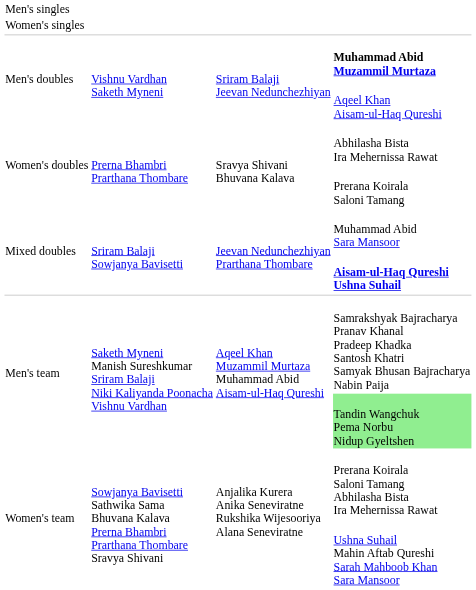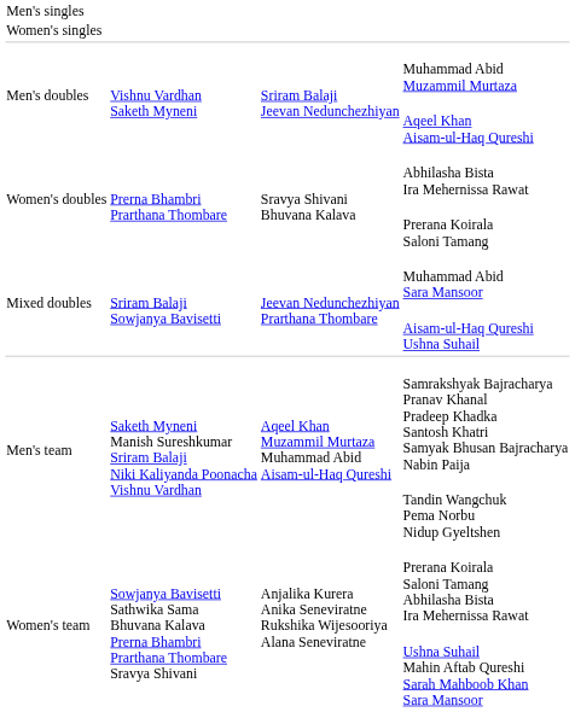Muhammad Abid Muzammil Murtaza | column 4: bold -> normal
Aisam-ul-Haq Qureshi Ushna Suhail | column 4: bold -> normal
Tandin Wangchuk Pema Norbu Nidup Gyeltshen | column 4: lightgreen background -> no background
